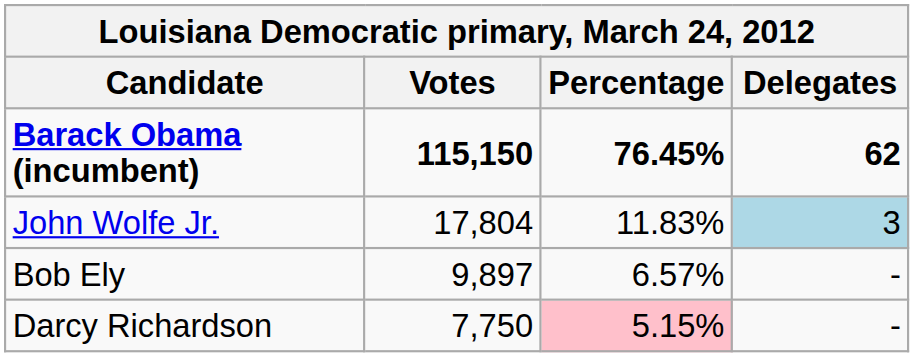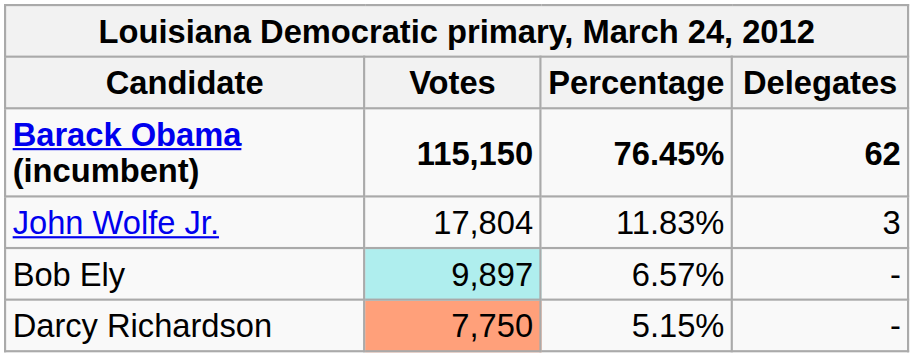John Wolfe Jr. | Delegates: lightblue background -> no background
Bob Ely | Votes: no background -> paleturquoise background
Darcy Richardson | Votes: no background -> lightsalmon background
Darcy Richardson | Percentage: pink background -> no background
